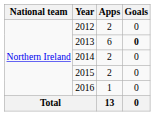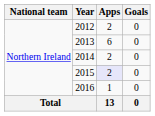2013 | Goals: bold -> normal
2015 | Apps: no background -> lavender background
